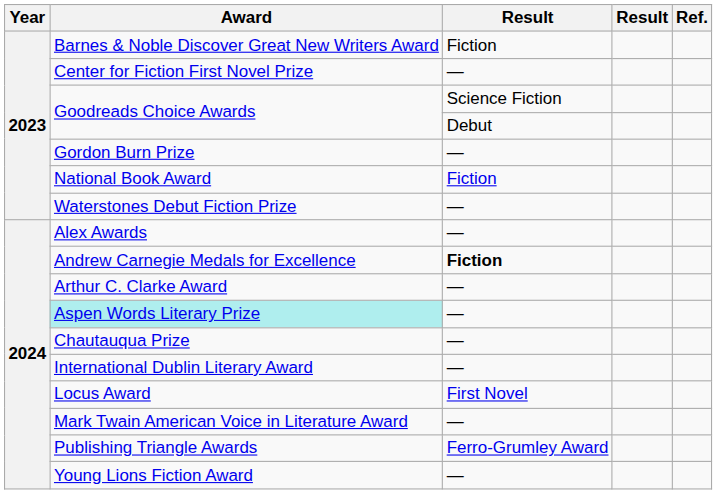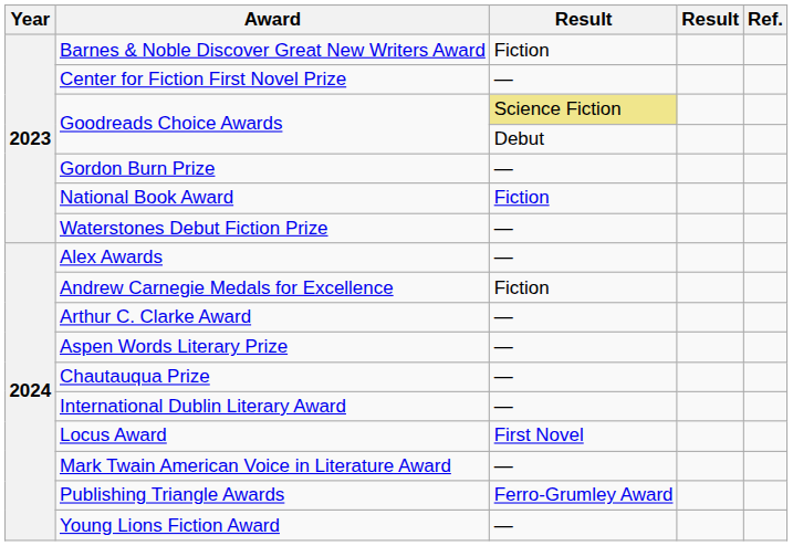Goodreads Choice Awards / Science Fiction | column 3: no background -> khaki background
Andrew Carnegie Medals for Excellence | column 3: bold -> normal
Aspen Words Literary Prize | Award: paleturquoise background -> no background
